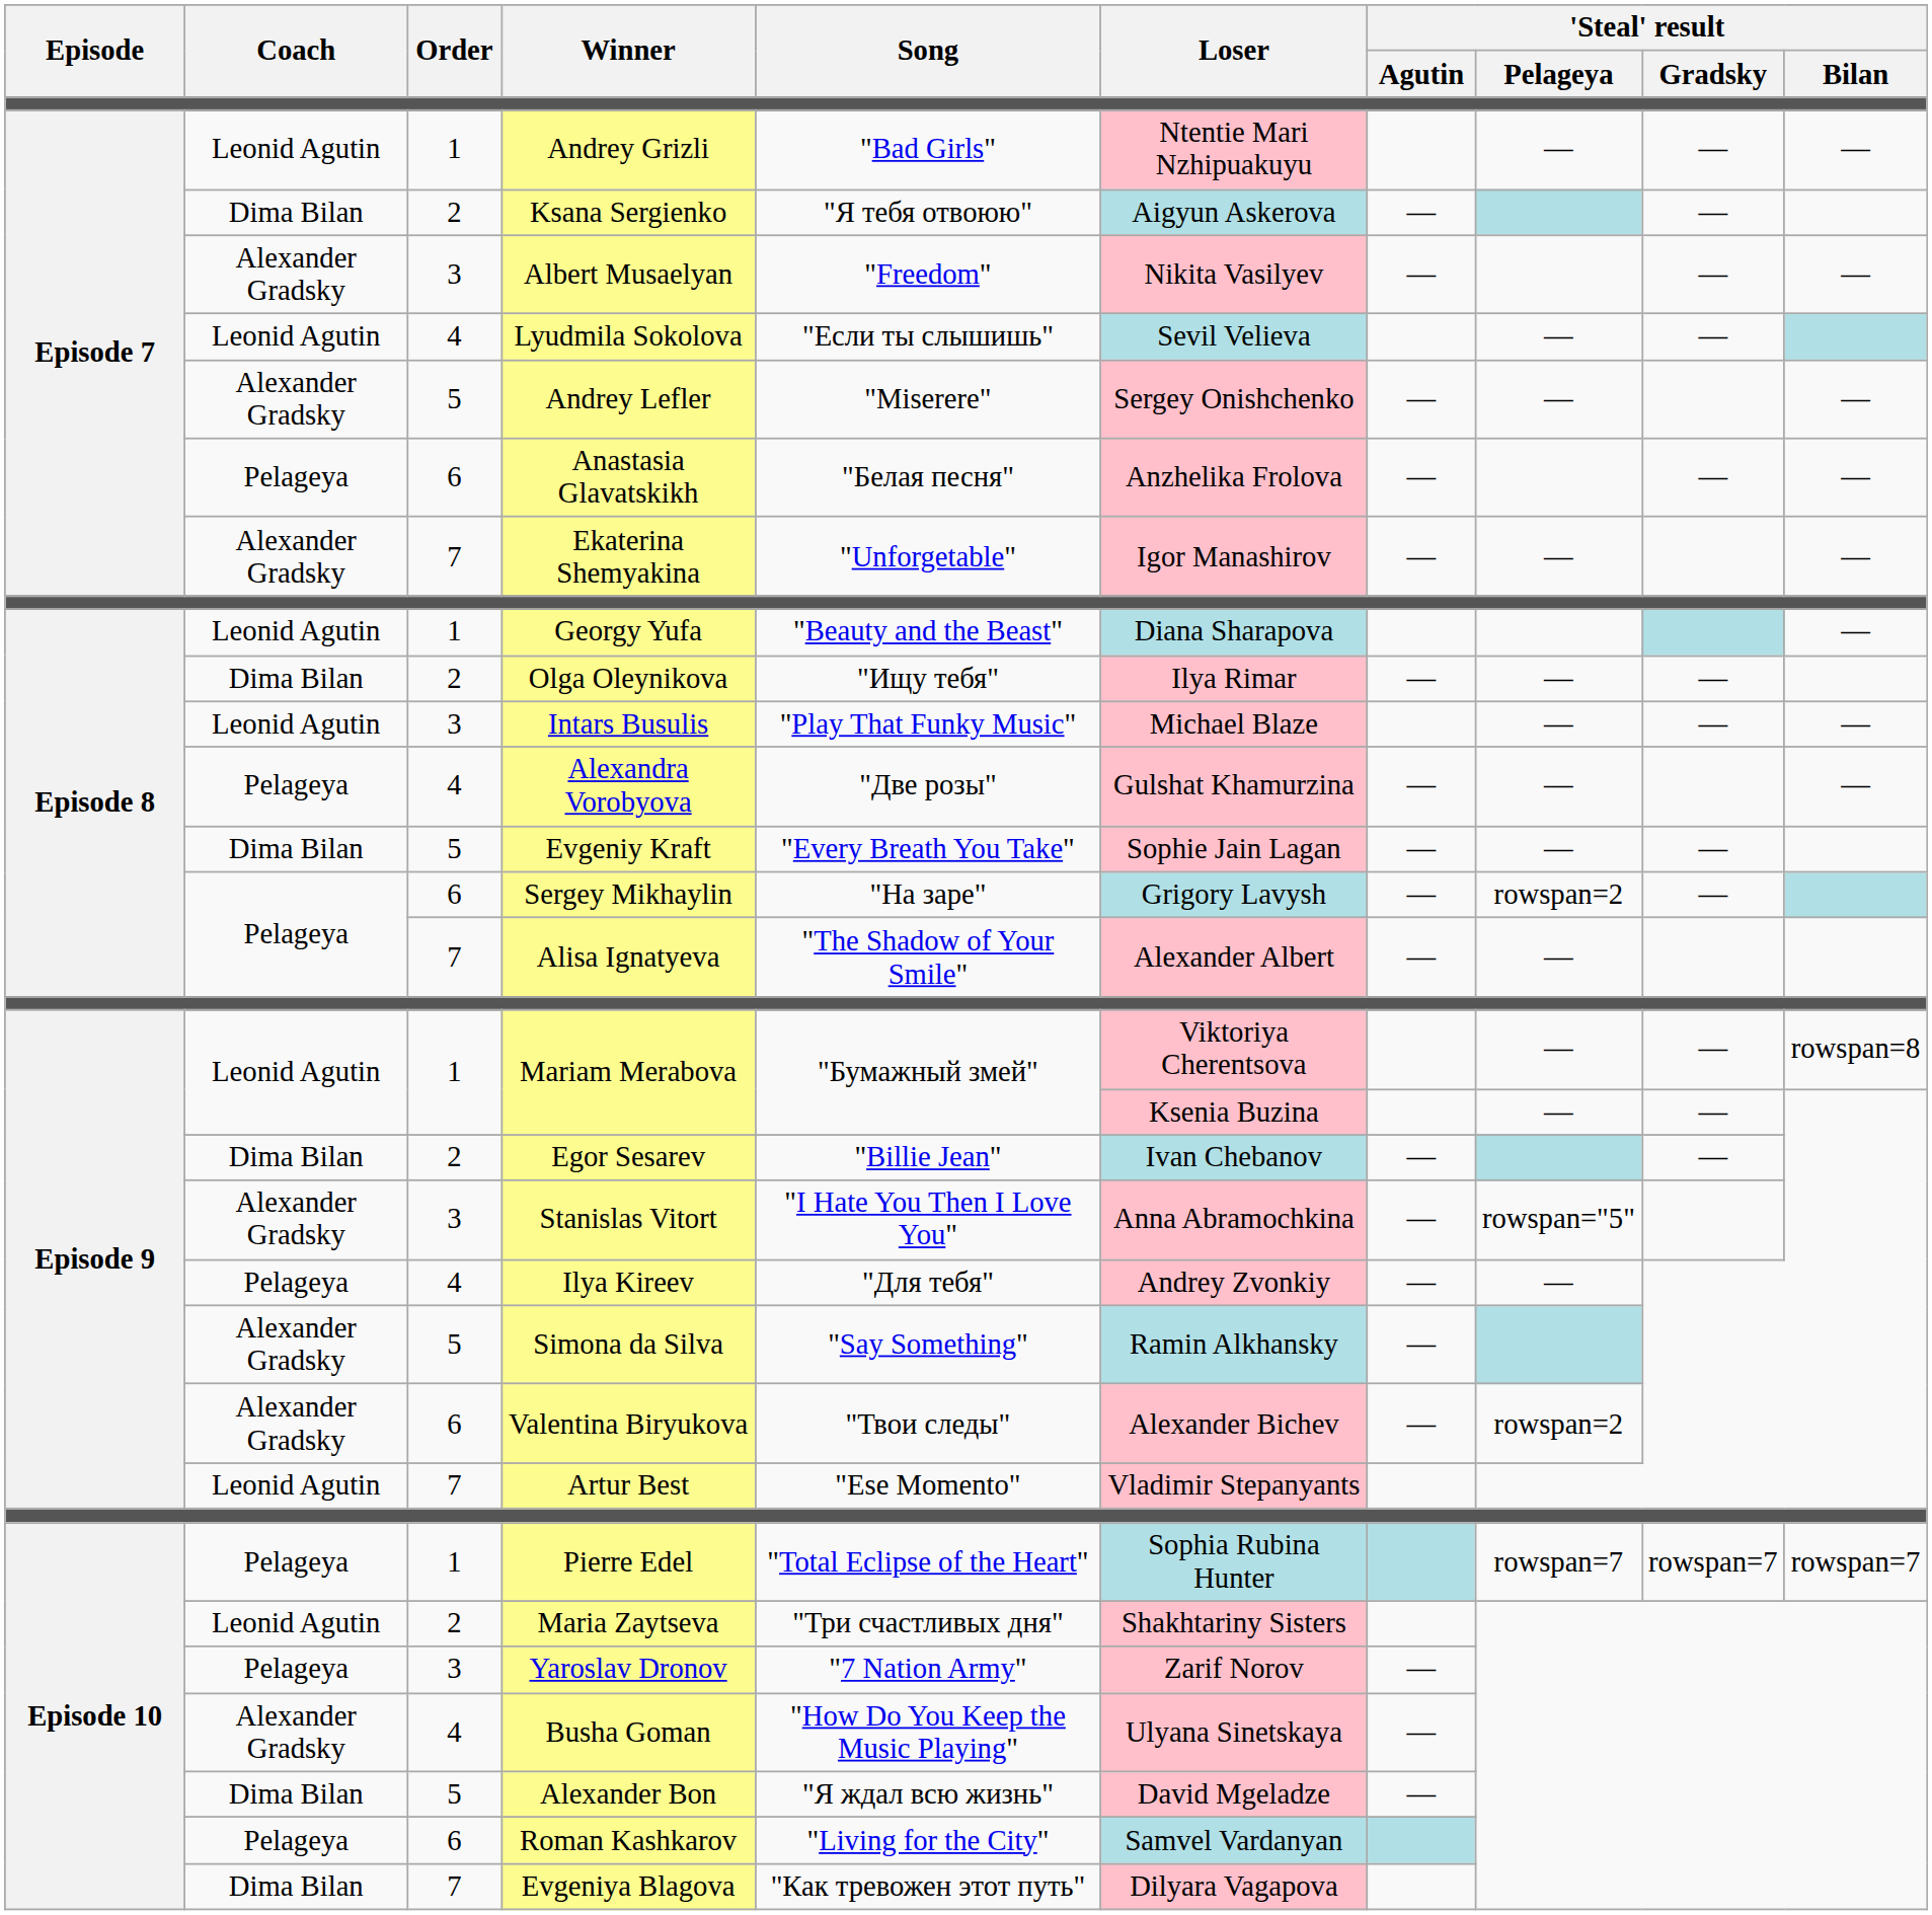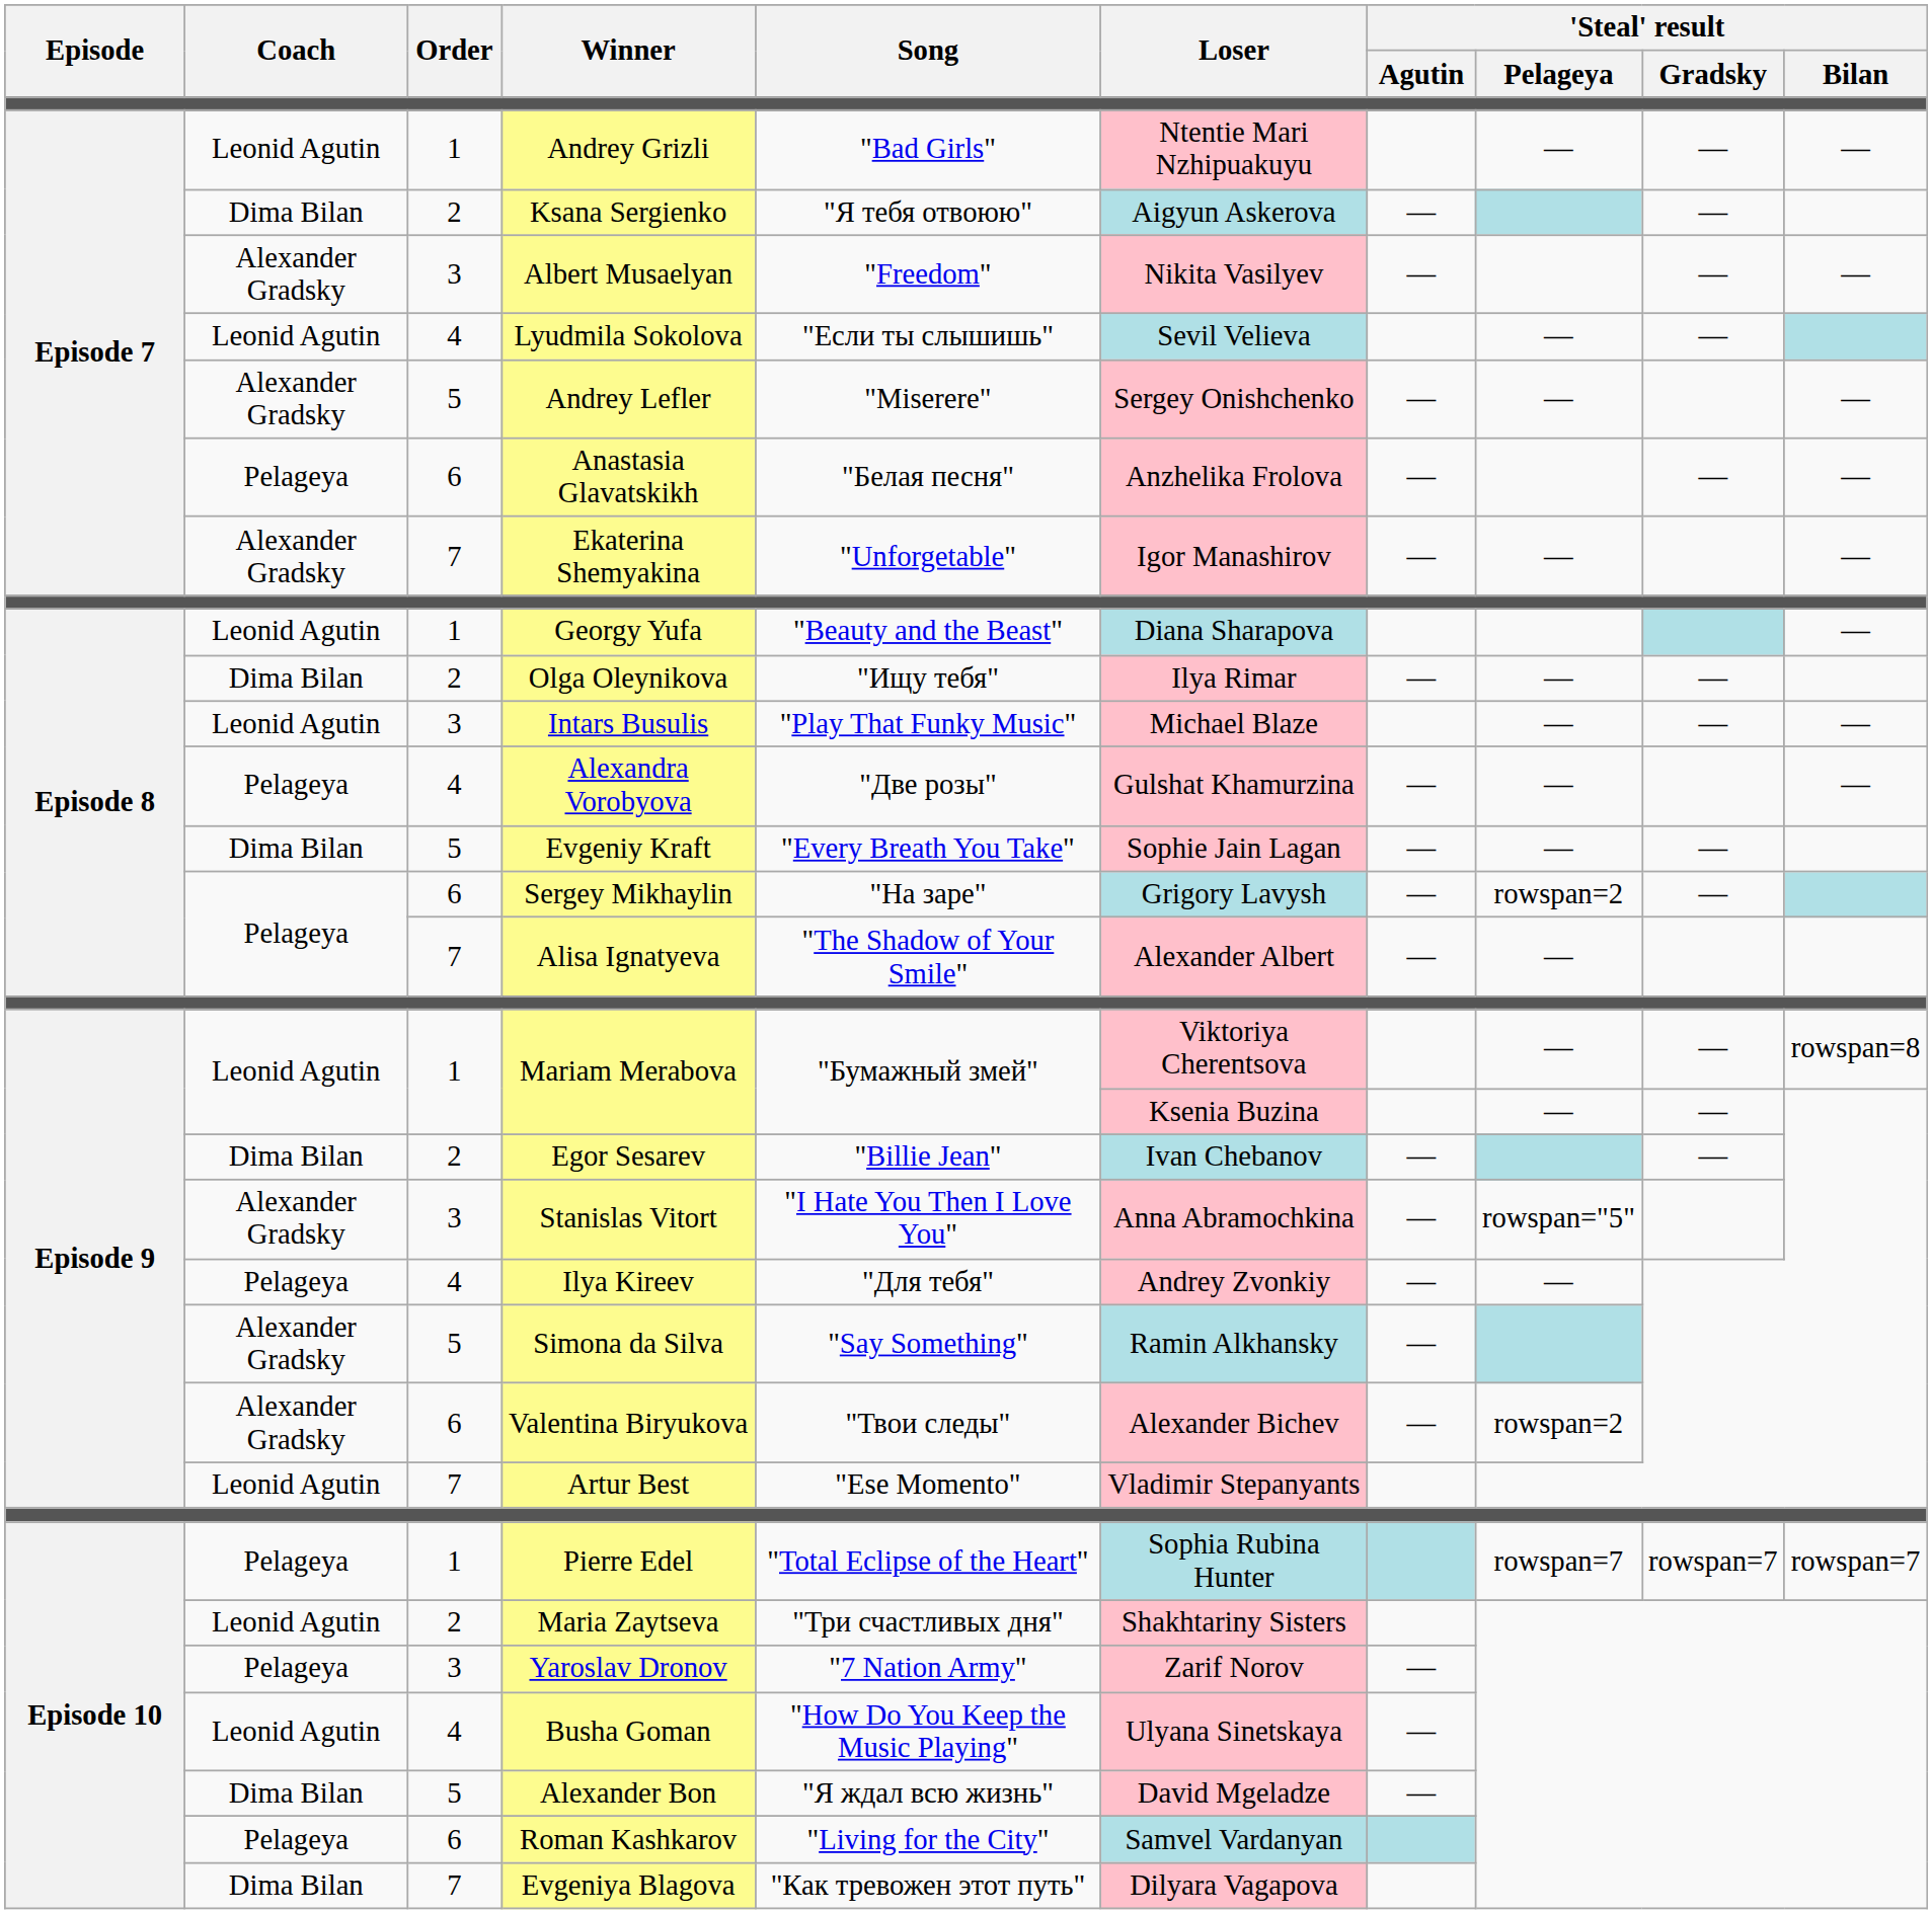Busha Goman | Coach: Alexander Gradsky -> Leonid Agutin
